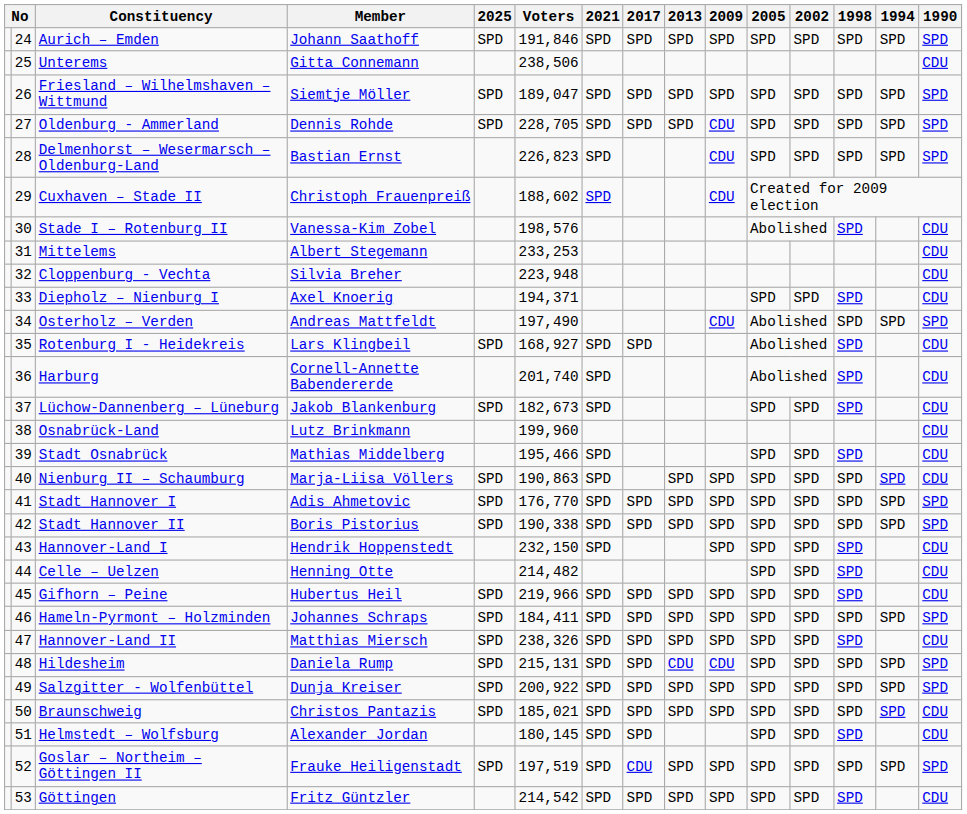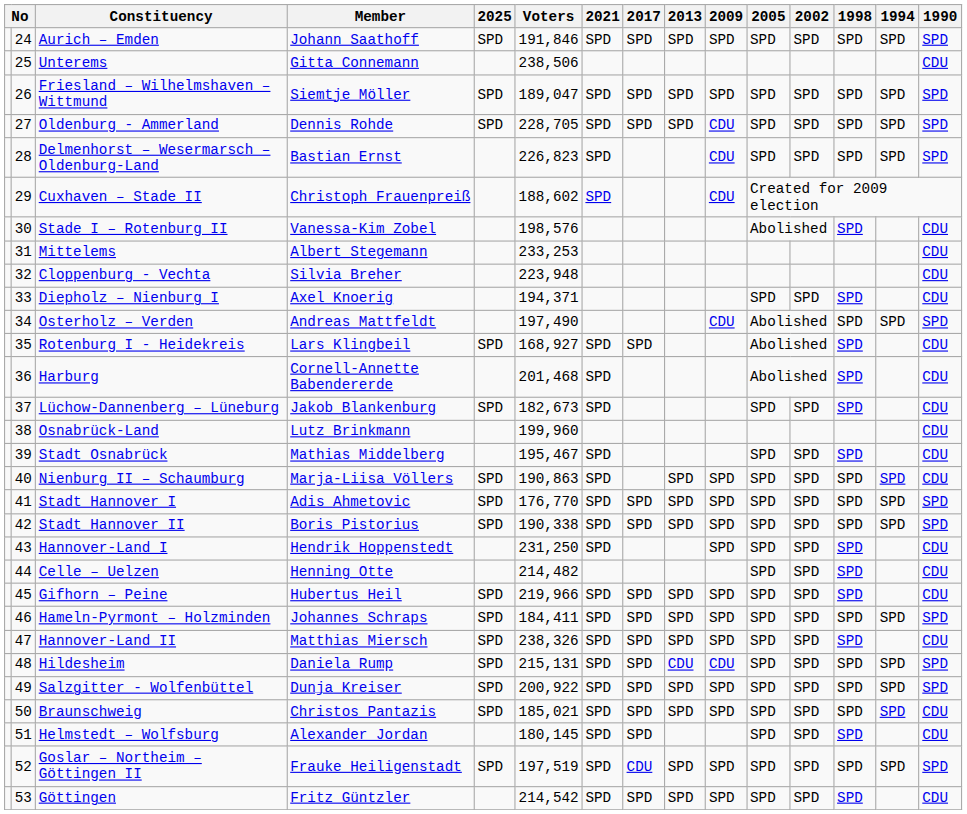Harburg | Voters: 201,740 -> 201,468
Stadt Osnabrück | Voters: 195,466 -> 195,467
Hannover-Land I | Voters: 232,150 -> 231,250
